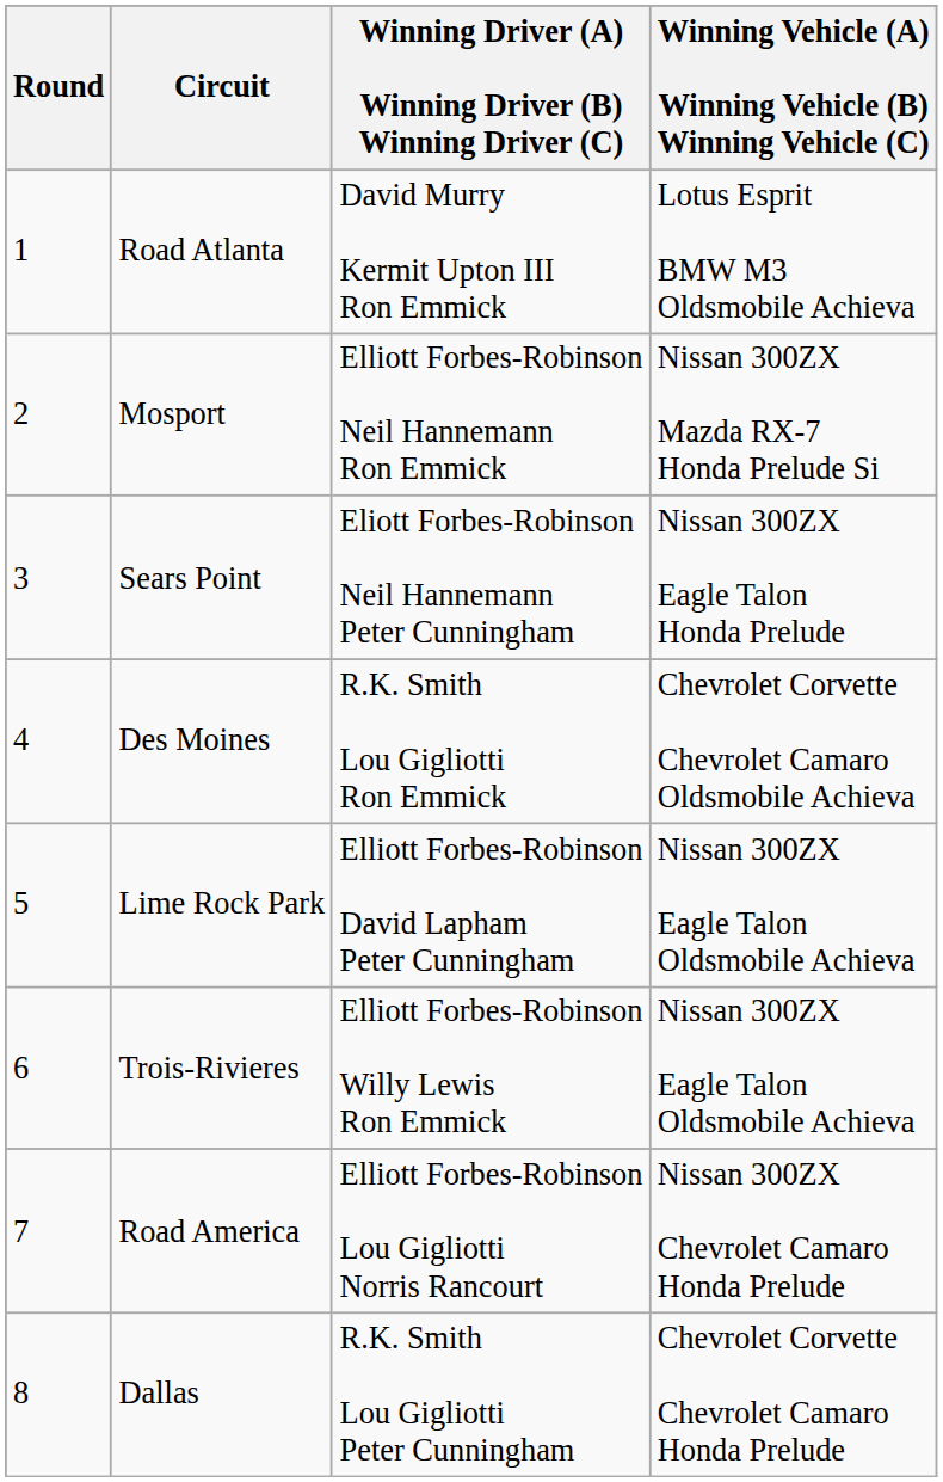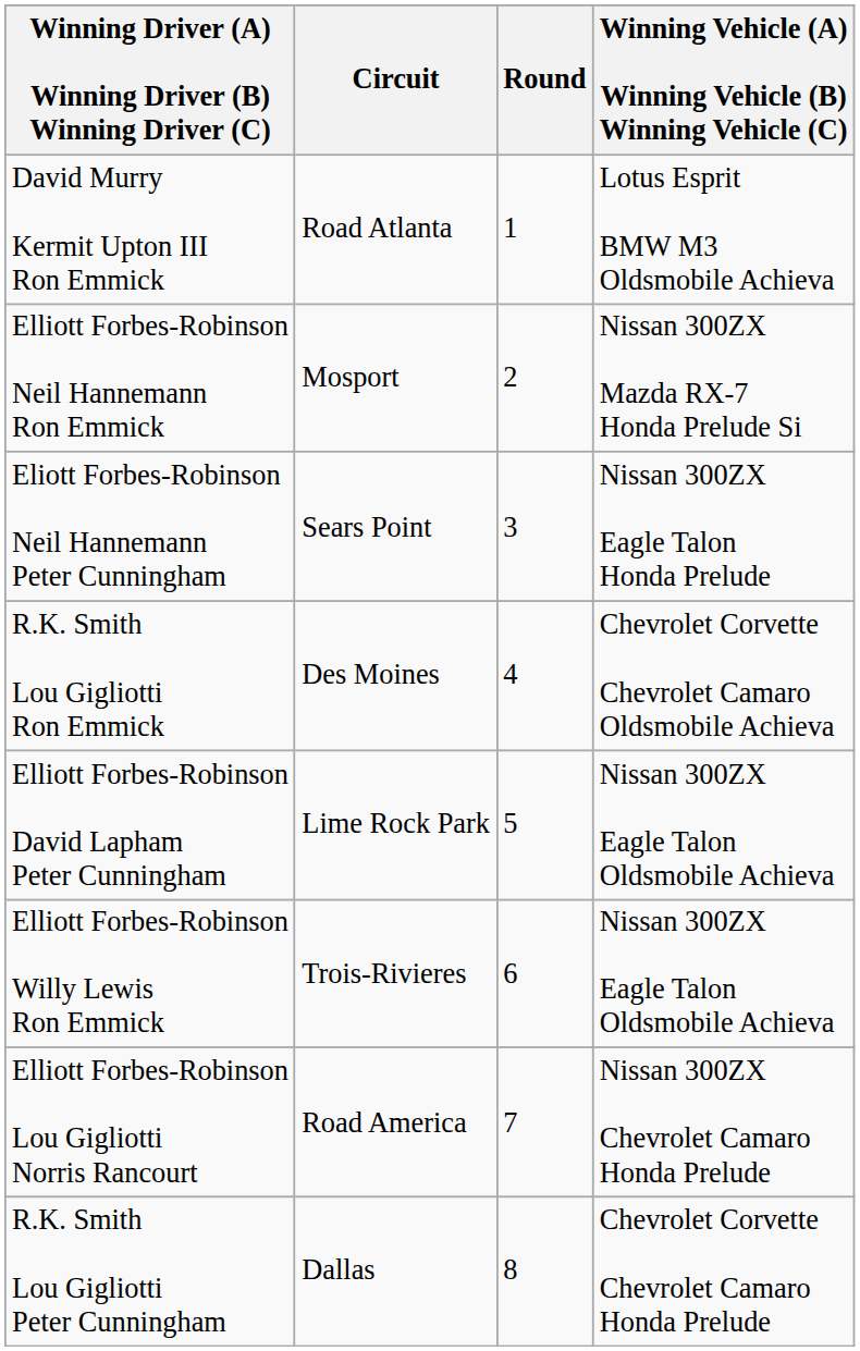columns swapped: Round <-> Winning Driver (A) Winning Driver (B) Winning Driver (C)
